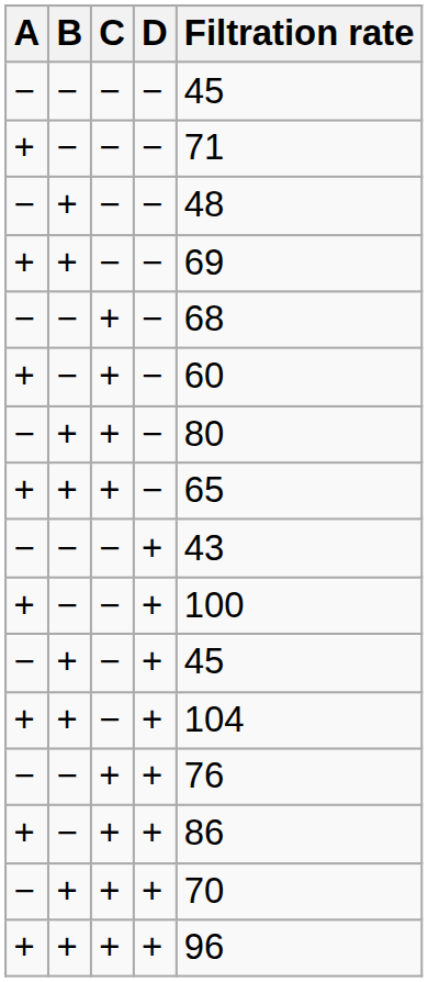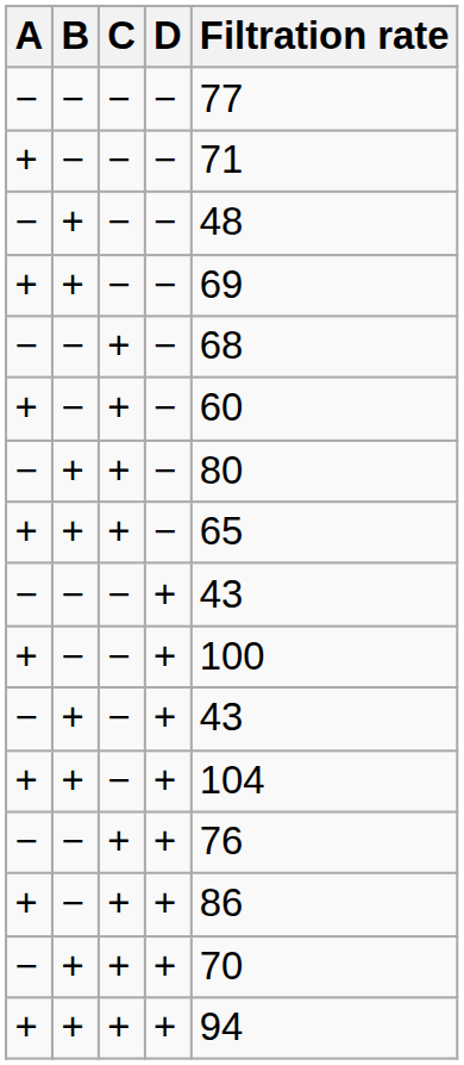row 2 | Filtration rate: 45 -> 77
row 12 | Filtration rate: 45 -> 43
row 17 | Filtration rate: 96 -> 94
